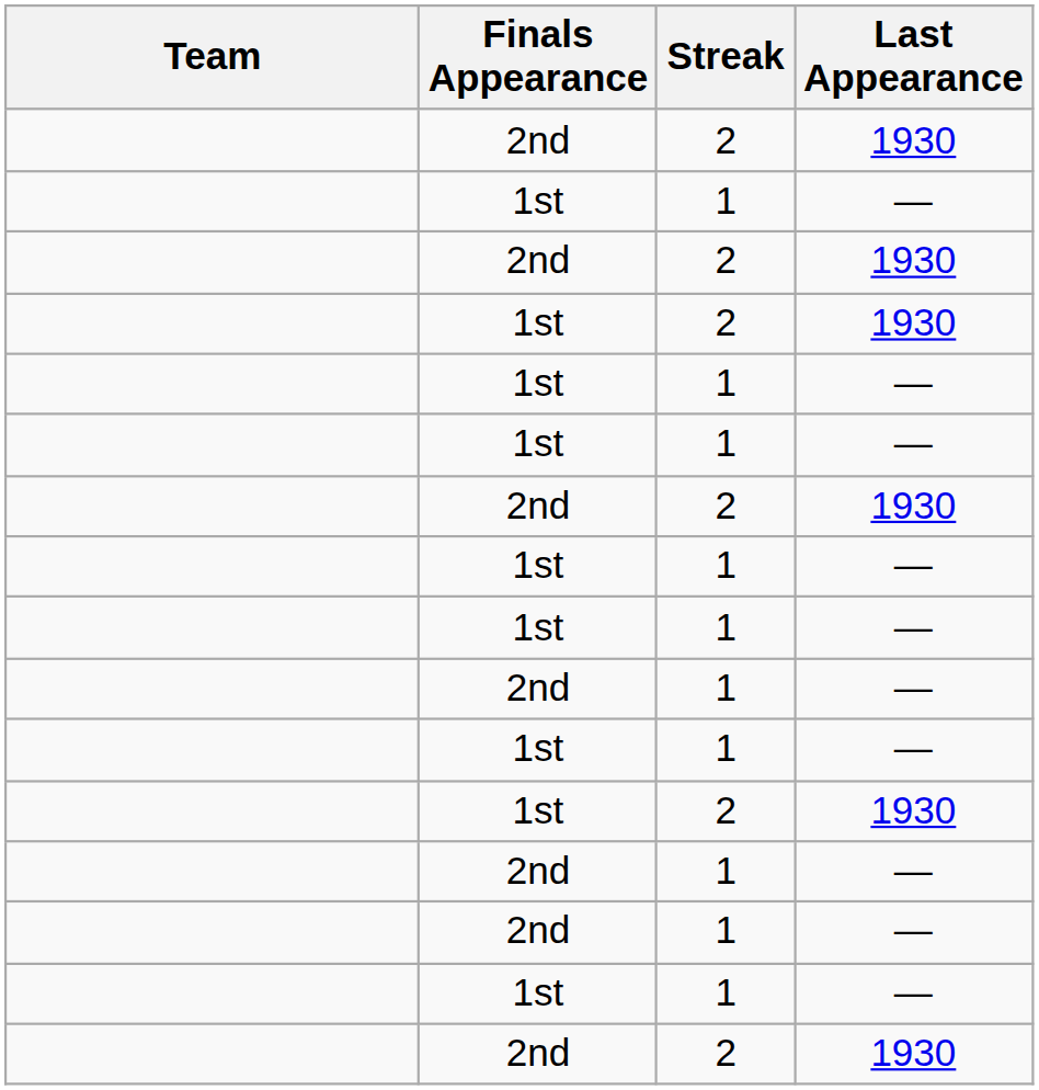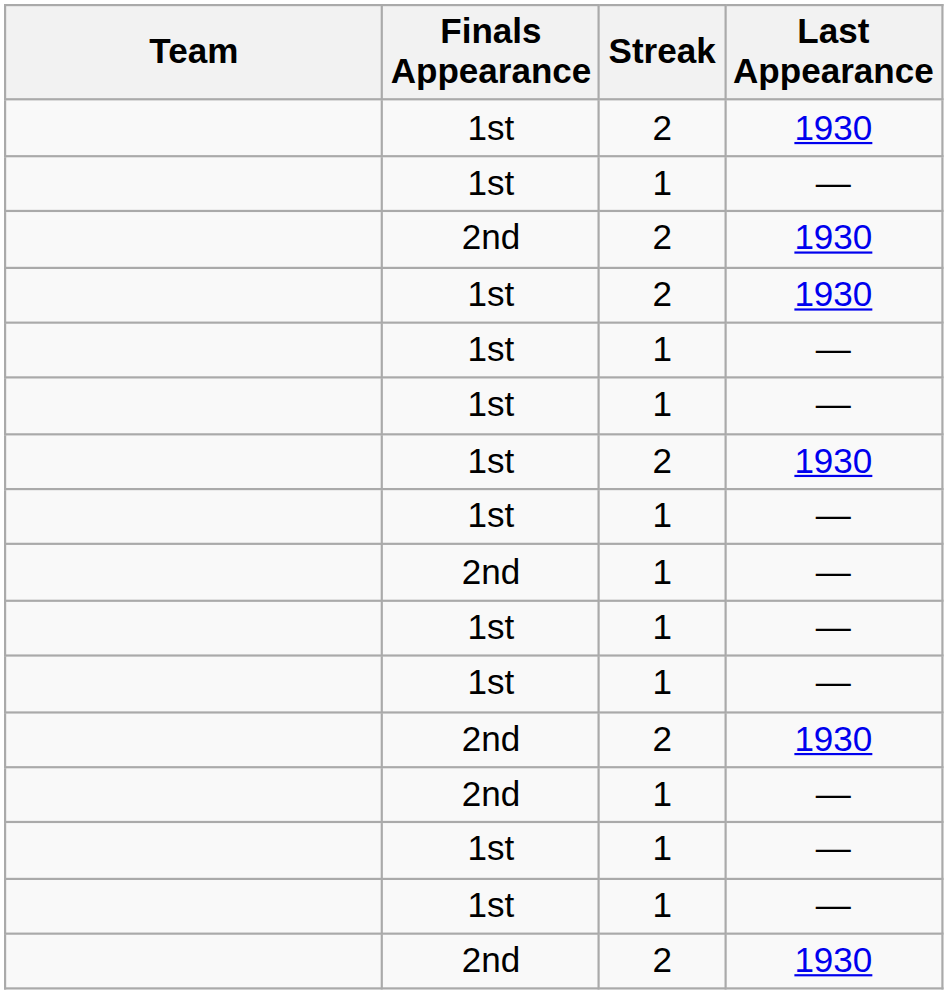row 2 | Finals Appearance: 2nd -> 1st
row 8 | Finals Appearance: 2nd -> 1st
row 10 | Finals Appearance: 1st -> 2nd
row 11 | Finals Appearance: 2nd -> 1st
row 13 | Finals Appearance: 1st -> 2nd
row 15 | Finals Appearance: 2nd -> 1st
